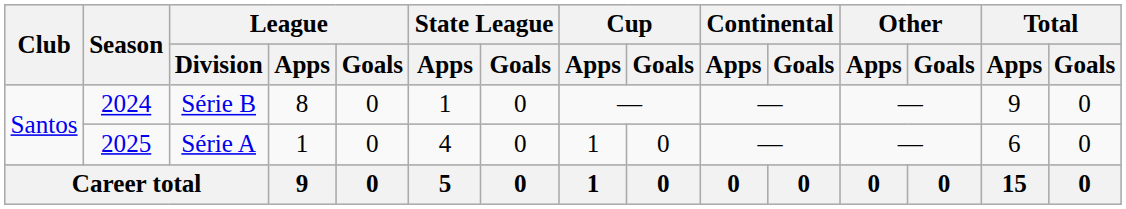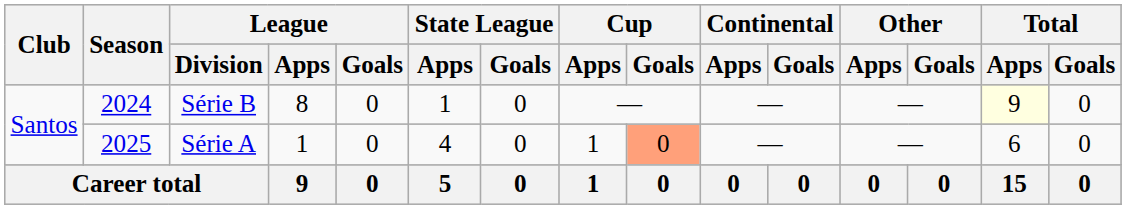Série B | Total / Apps: no background -> lightyellow background
Série A | Cup / Goals: no background -> lightsalmon background
